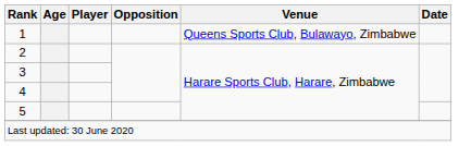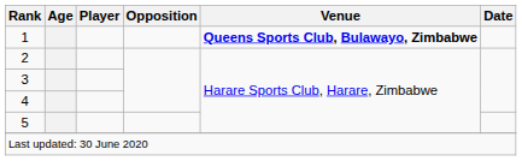1 | Venue: normal -> bold
